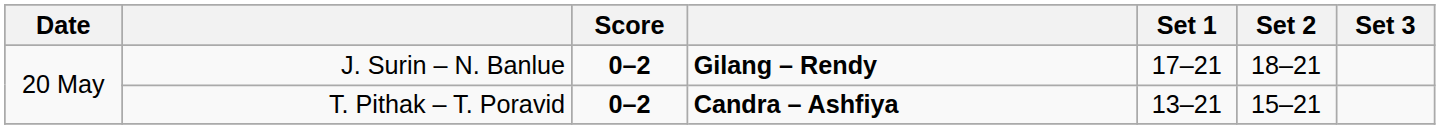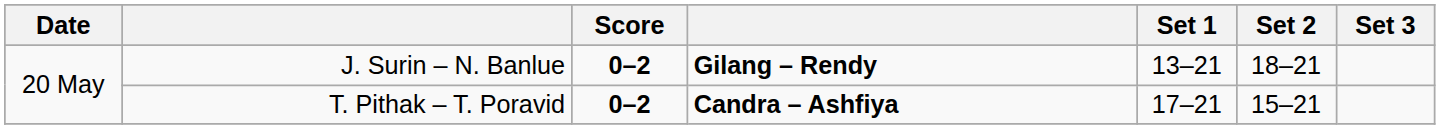J. Surin – N. Banlue | Set 1: 17–21 -> 13–21
T. Pithak – T. Poravid | Set 1: 13–21 -> 17–21
